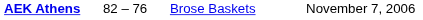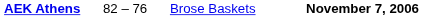AEK Athens | column 4: normal -> bold
